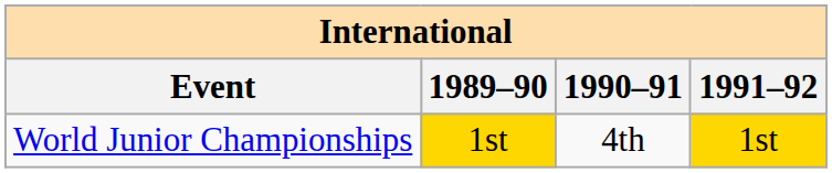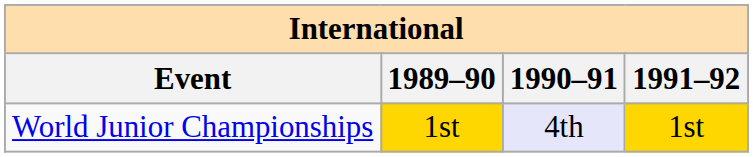World Junior Championships | 1990–91: no background -> lavender background
